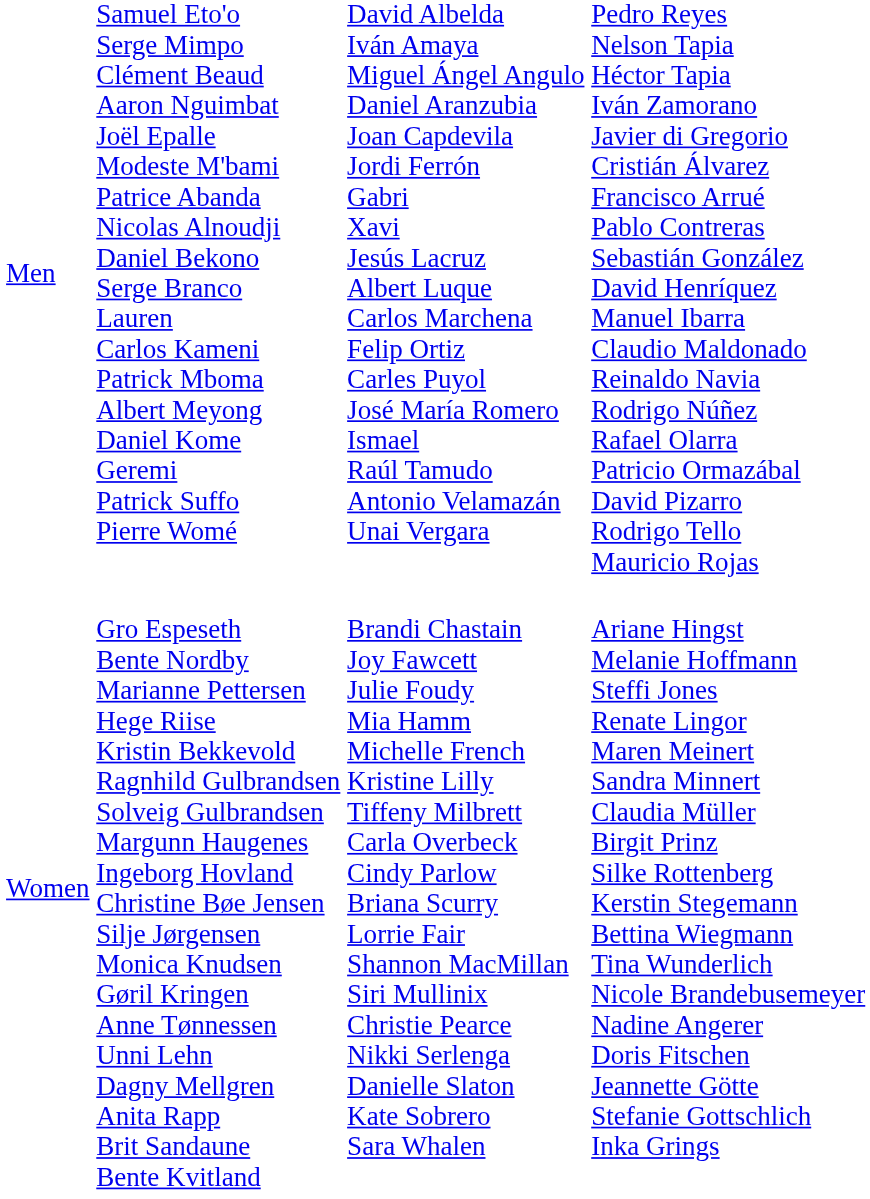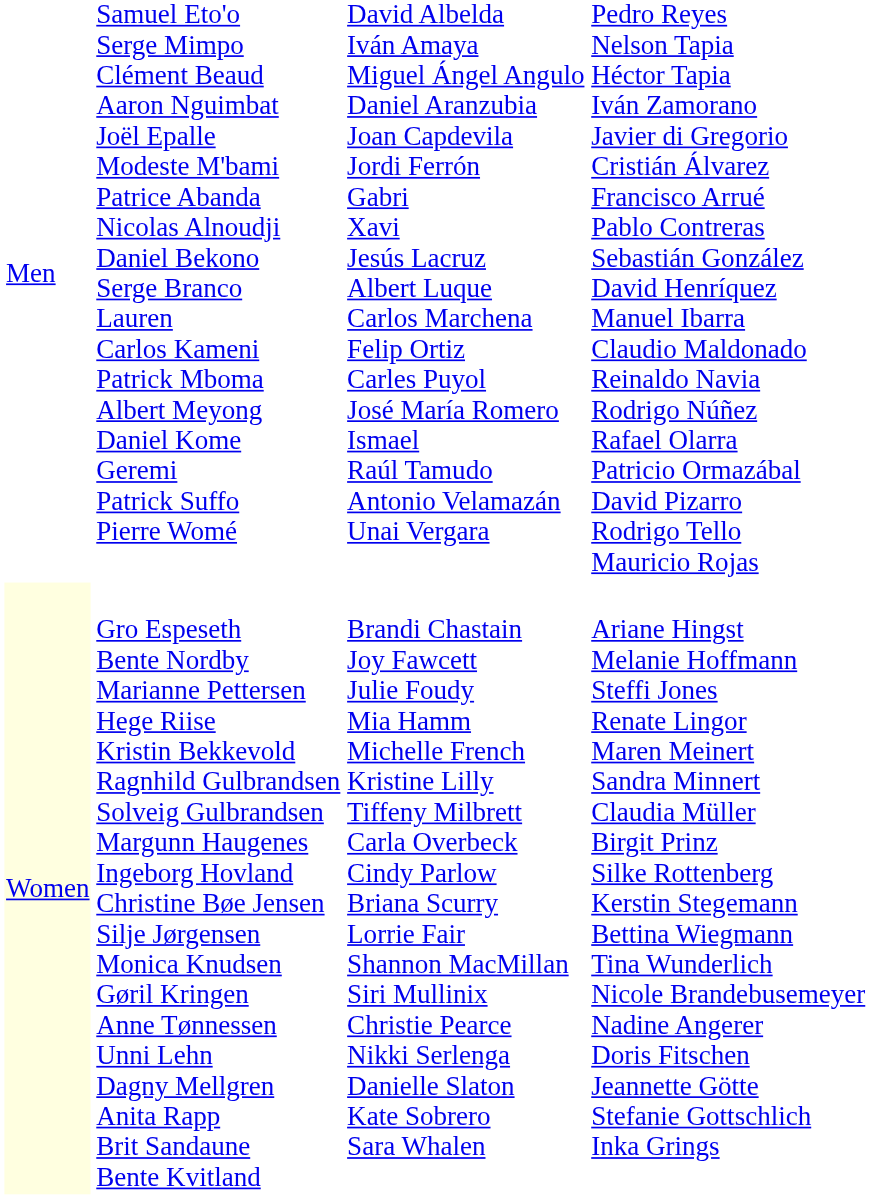Women | column 1: no background -> lightyellow background
